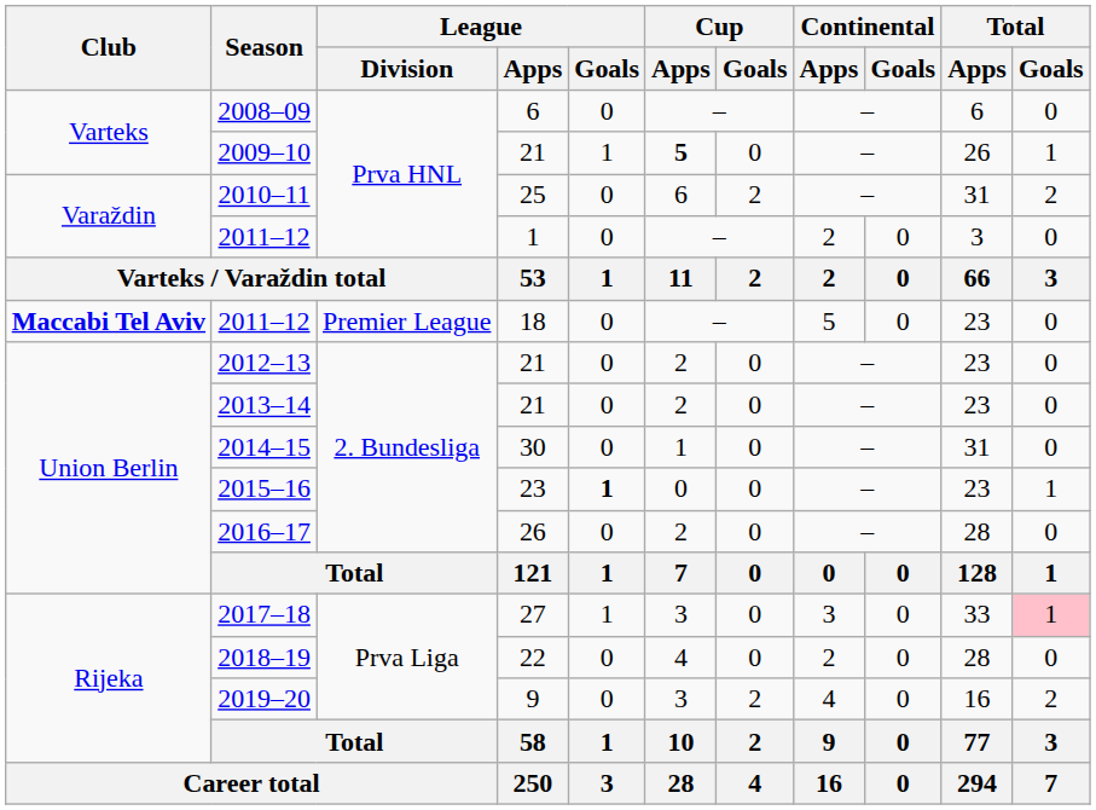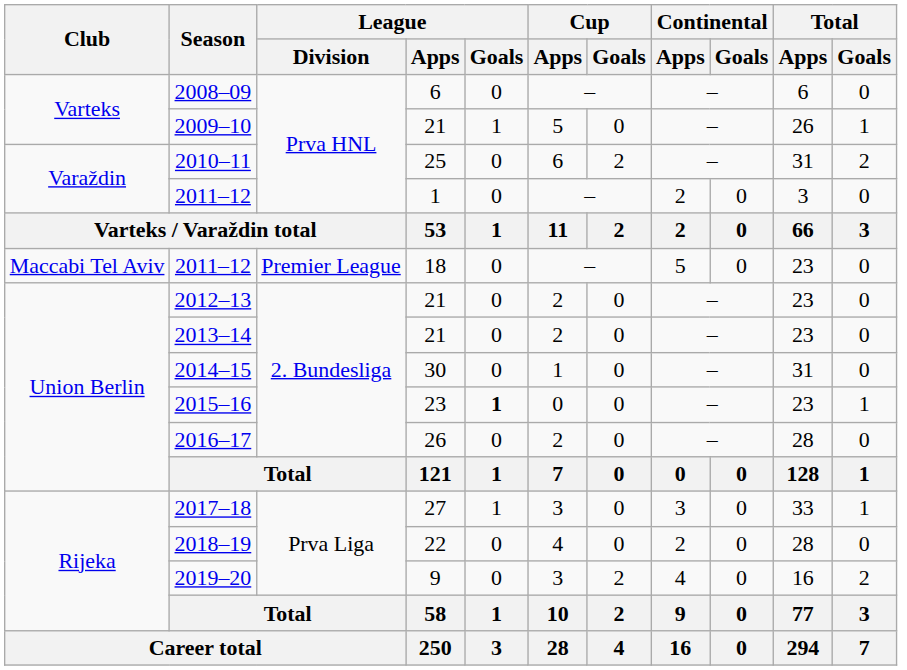2009–10 | Cup / Apps: bold -> normal
2011–12 / 18 | Club: bold -> normal
2017–18 | Total / Goals: pink background -> no background
